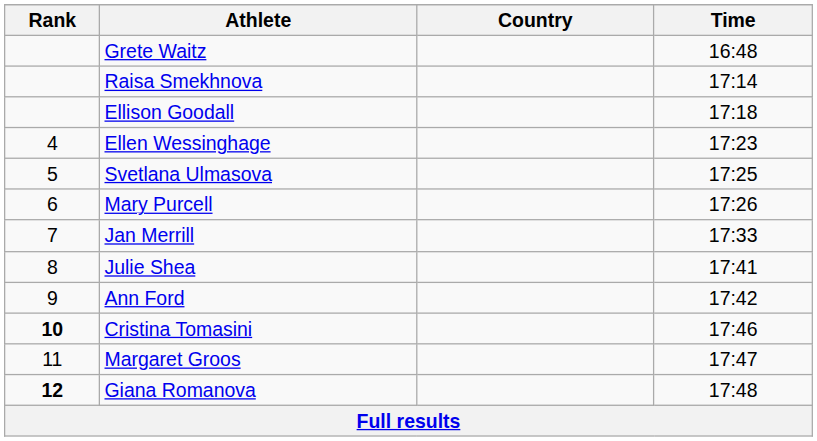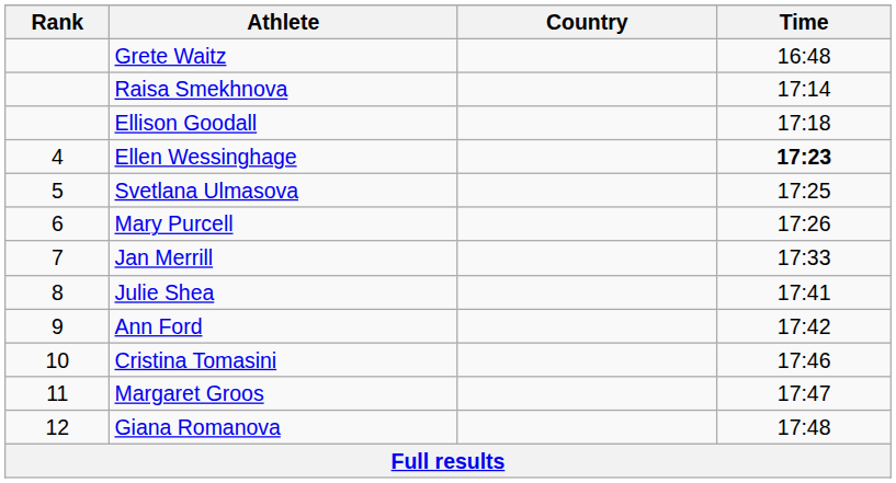Ellen Wessinghage | Time: normal -> bold
Cristina Tomasini | Rank: bold -> normal
Giana Romanova | Rank: bold -> normal
